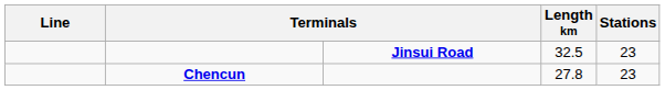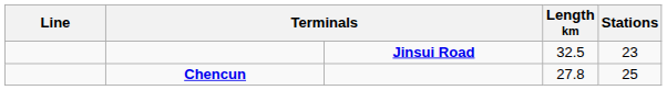Chencun | Stations: 23 -> 25
